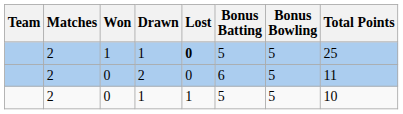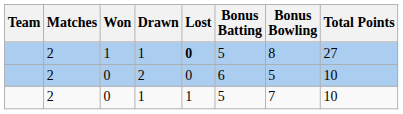row 2 | Bonus Bowling: 5 -> 8
row 2 | Total Points: 25 -> 27
row 3 | Total Points: 11 -> 10
row 4 | Bonus Bowling: 5 -> 7
